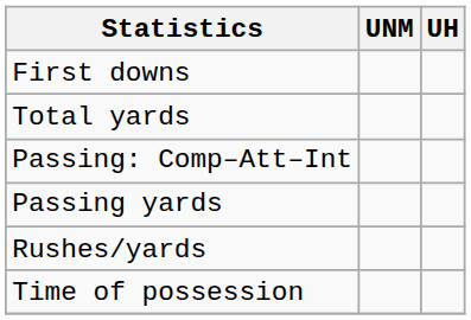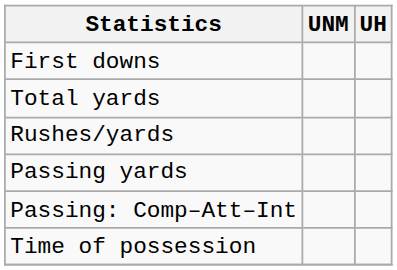rows swapped: Rushes/yards <-> Passing: Comp–Att–Int
